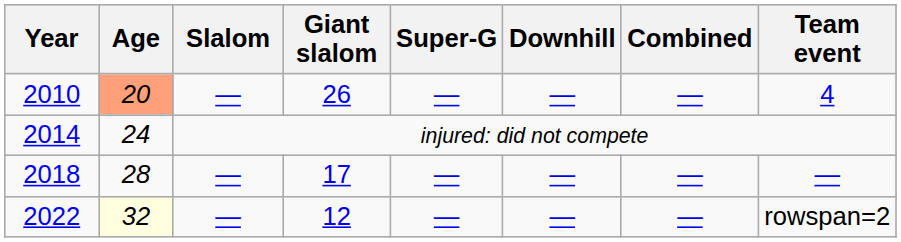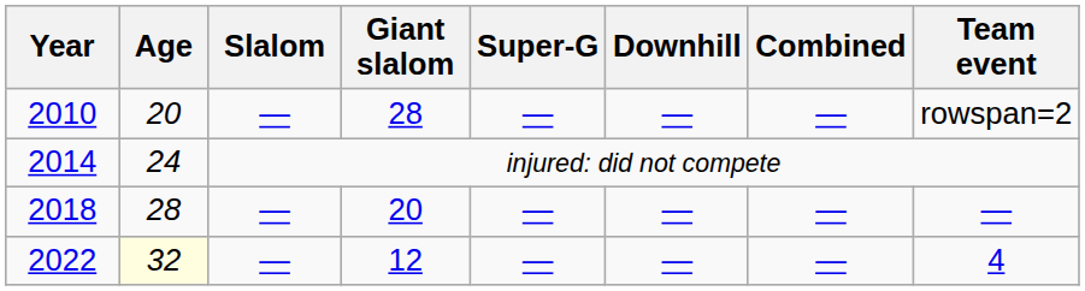2010 | Age: lightsalmon background -> no background
2010 | Giant slalom: 26 -> 28
2010 | Team event: 4 -> rowspan=2
2018 | Giant slalom: 17 -> 20
2022 | Team event: rowspan=2 -> 4
